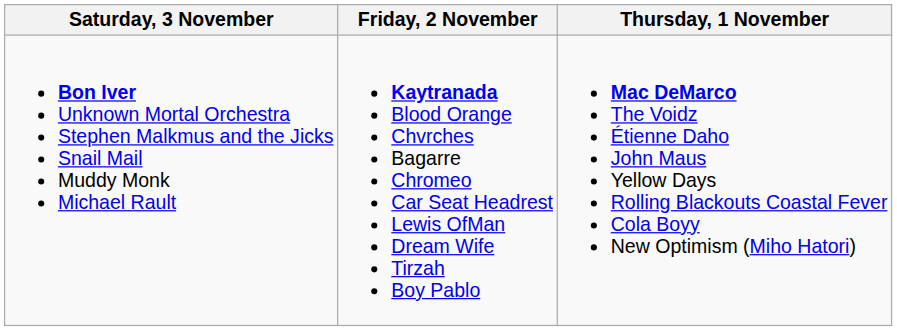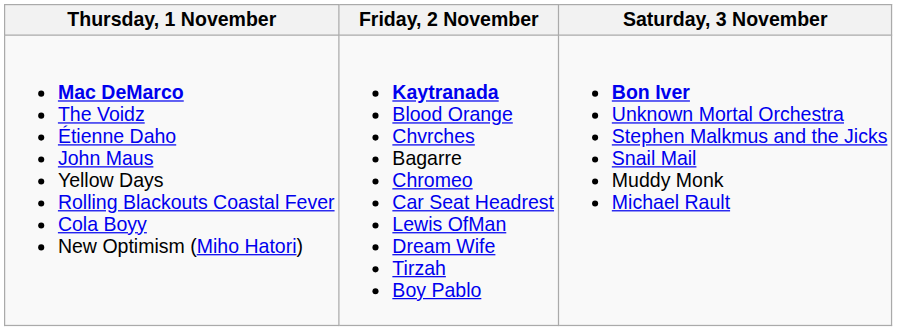columns swapped: Thursday, 1 November <-> Saturday, 3 November
